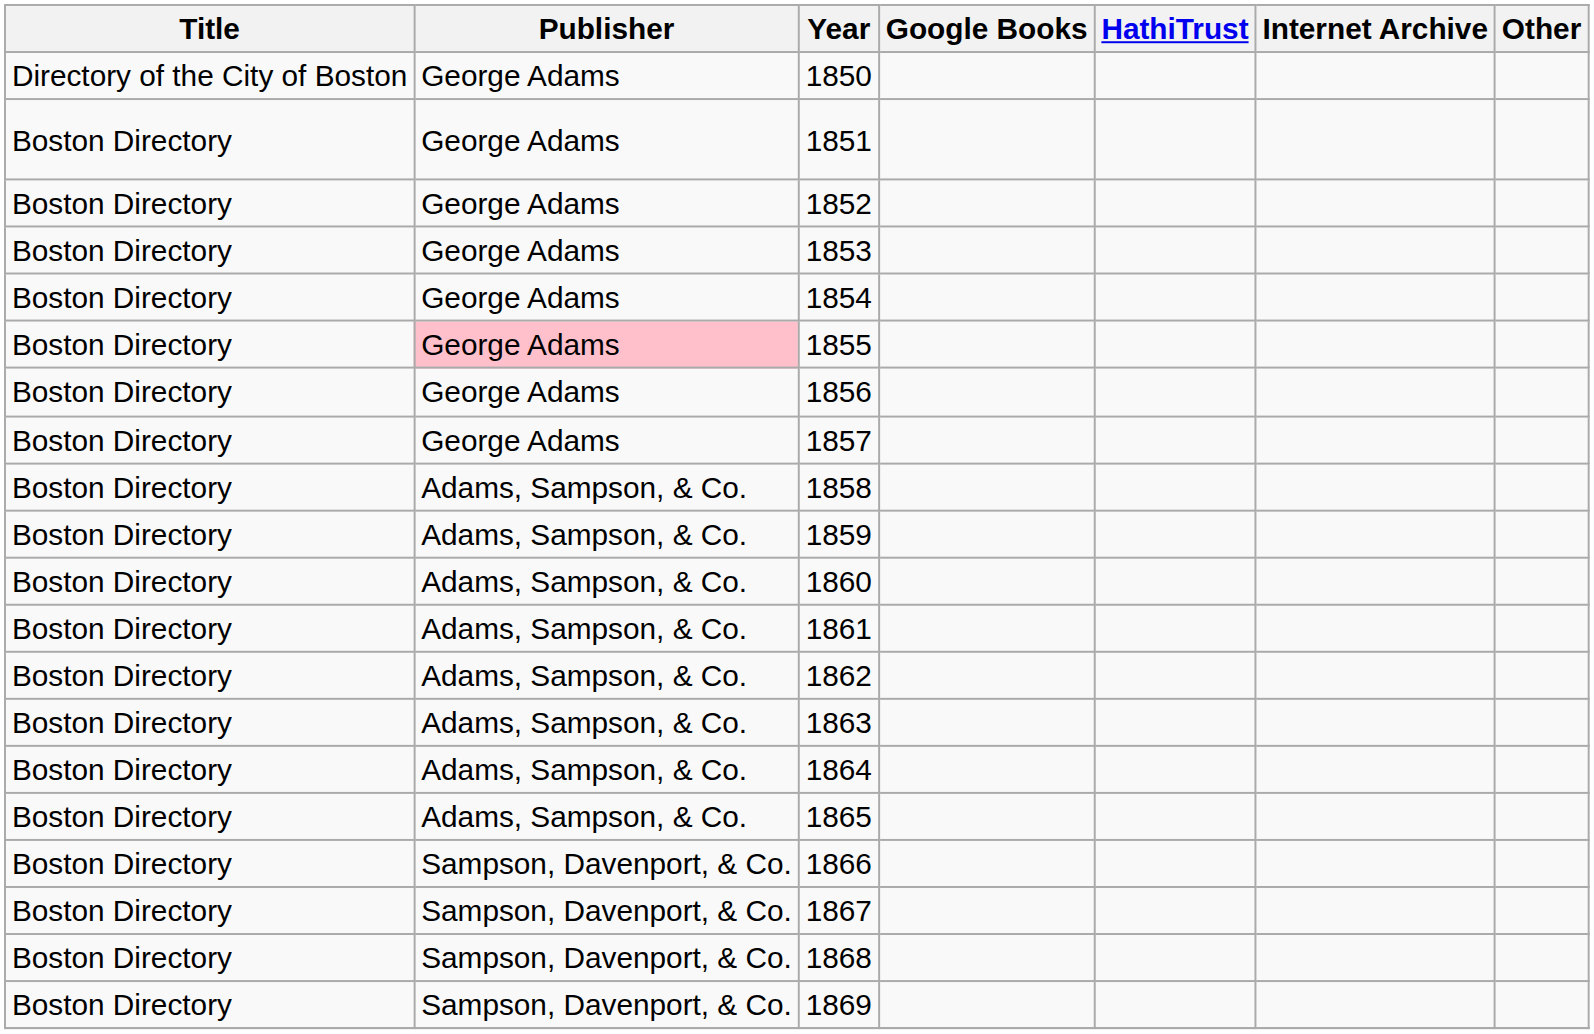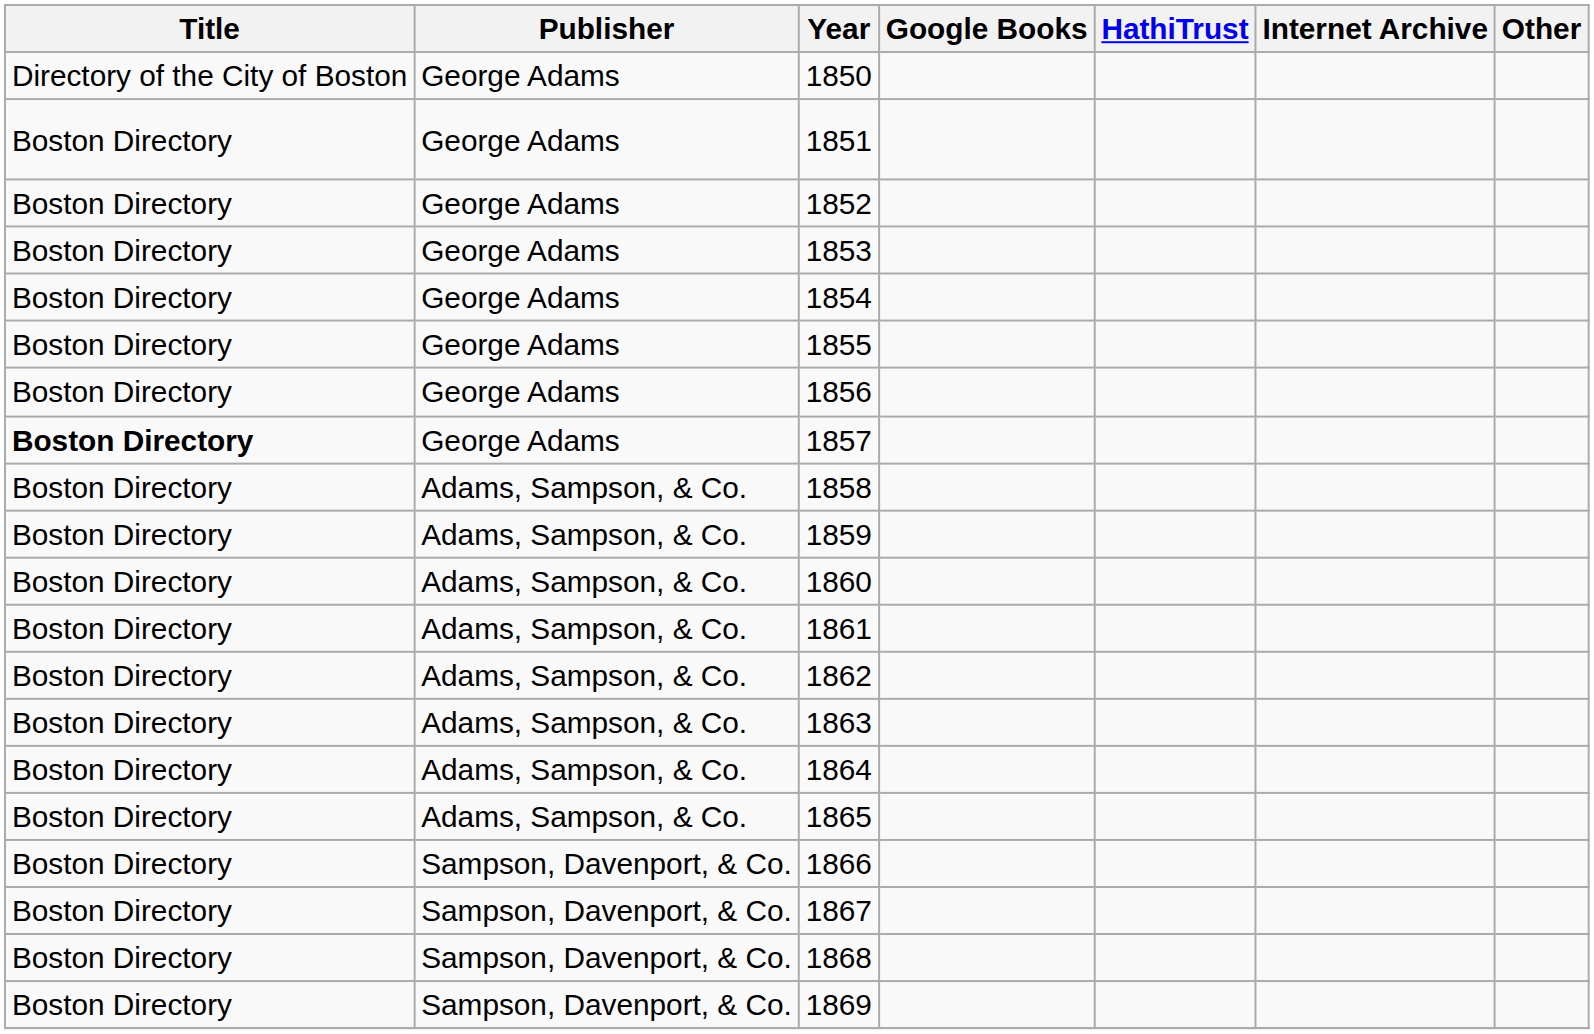1855 | Publisher: pink background -> no background
1857 | Title: normal -> bold
